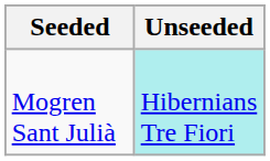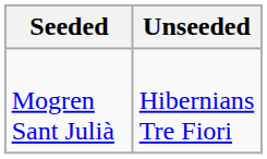Mogren Sant Julià | Unseeded: paleturquoise background -> no background
